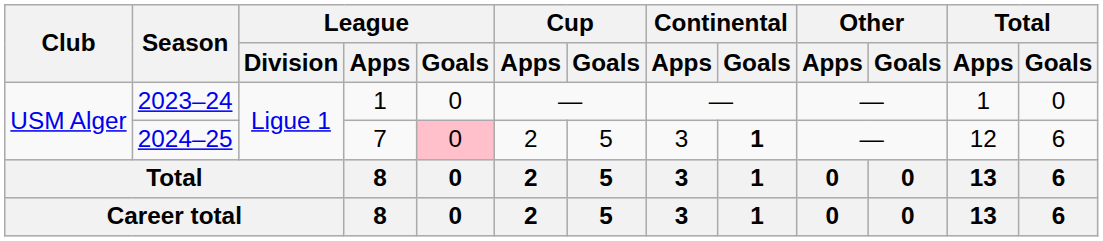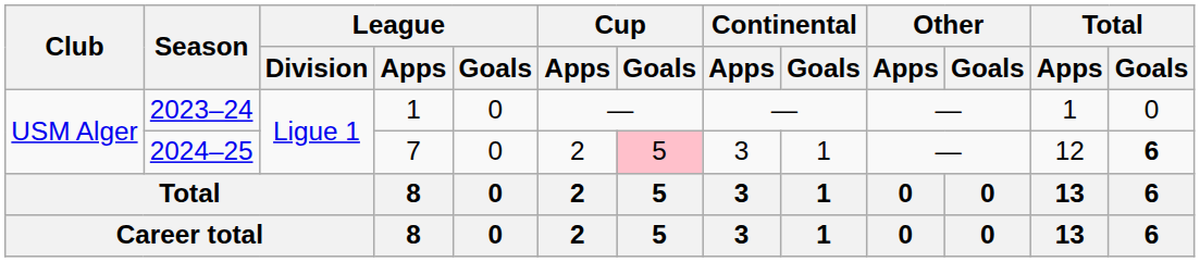2024–25 | League / Goals: pink background -> no background
2024–25 | Cup / Goals: no background -> pink background
2024–25 | Continental / Goals: bold -> normal
2024–25 | Total / Goals: normal -> bold
